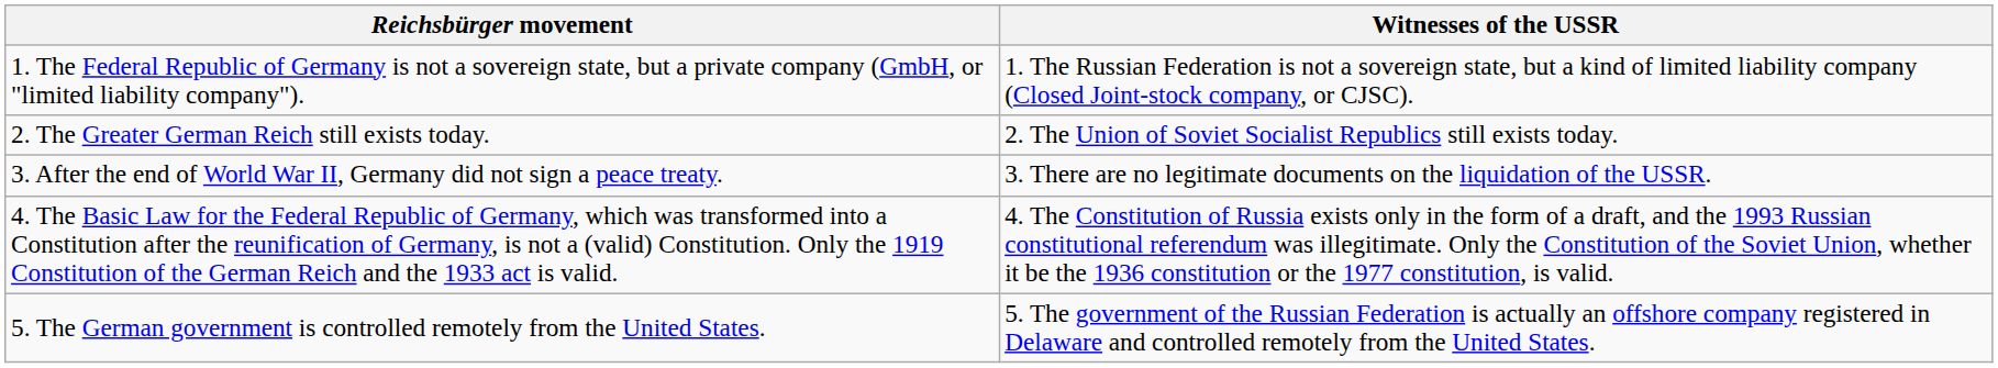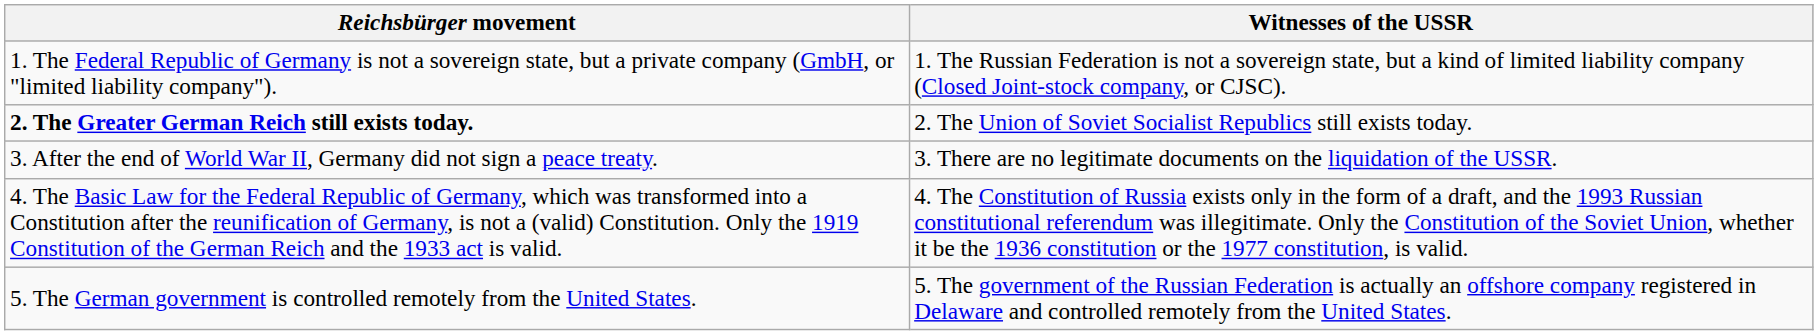2. The Greater German Reich still exists today. | Reichsbürger movement: normal -> bold
